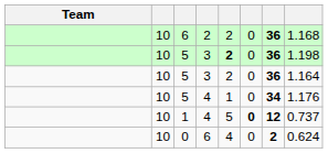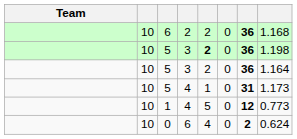row 5 | column 7: 34 -> 31
row 5 | column 8: 1.176 -> 1.173
row 6 | column 6: bold -> normal
row 6 | column 8: 0.737 -> 0.773
